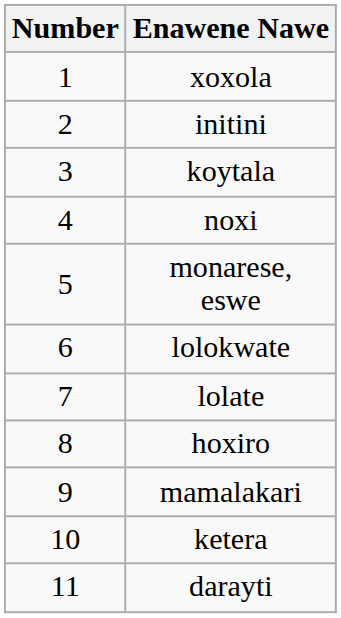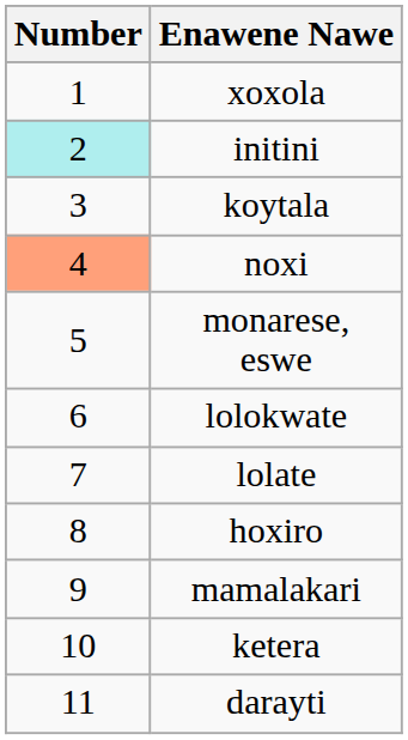initini | Number: no background -> paleturquoise background
noxi | Number: no background -> lightsalmon background
